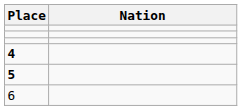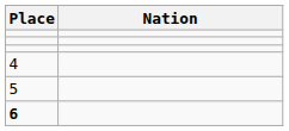row 5 | Place: bold -> normal
row 6 | Place: bold -> normal
row 7 | Place: normal -> bold
